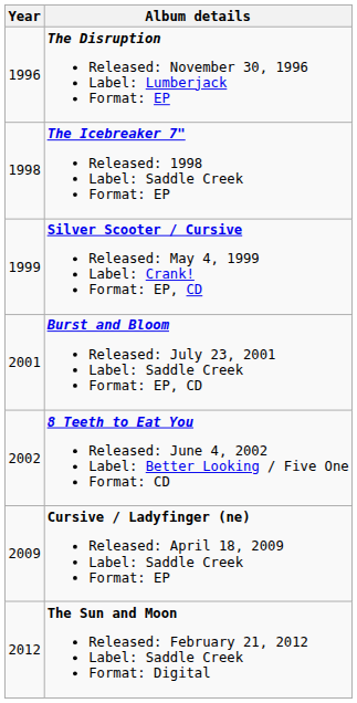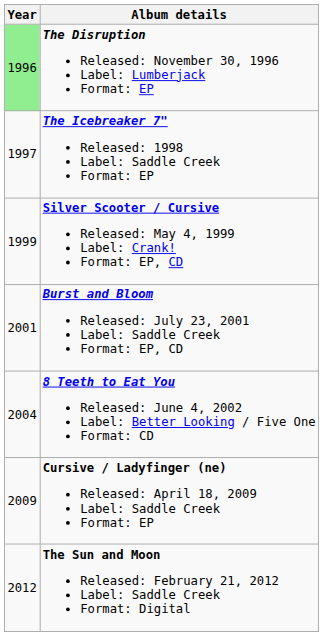row 2 | Year: no background -> lightgreen background
row 3 | Year: 1998 -> 1997
row 6 | Year: 2002 -> 2004
